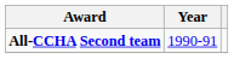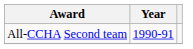row 2 | Award: bold -> normal
